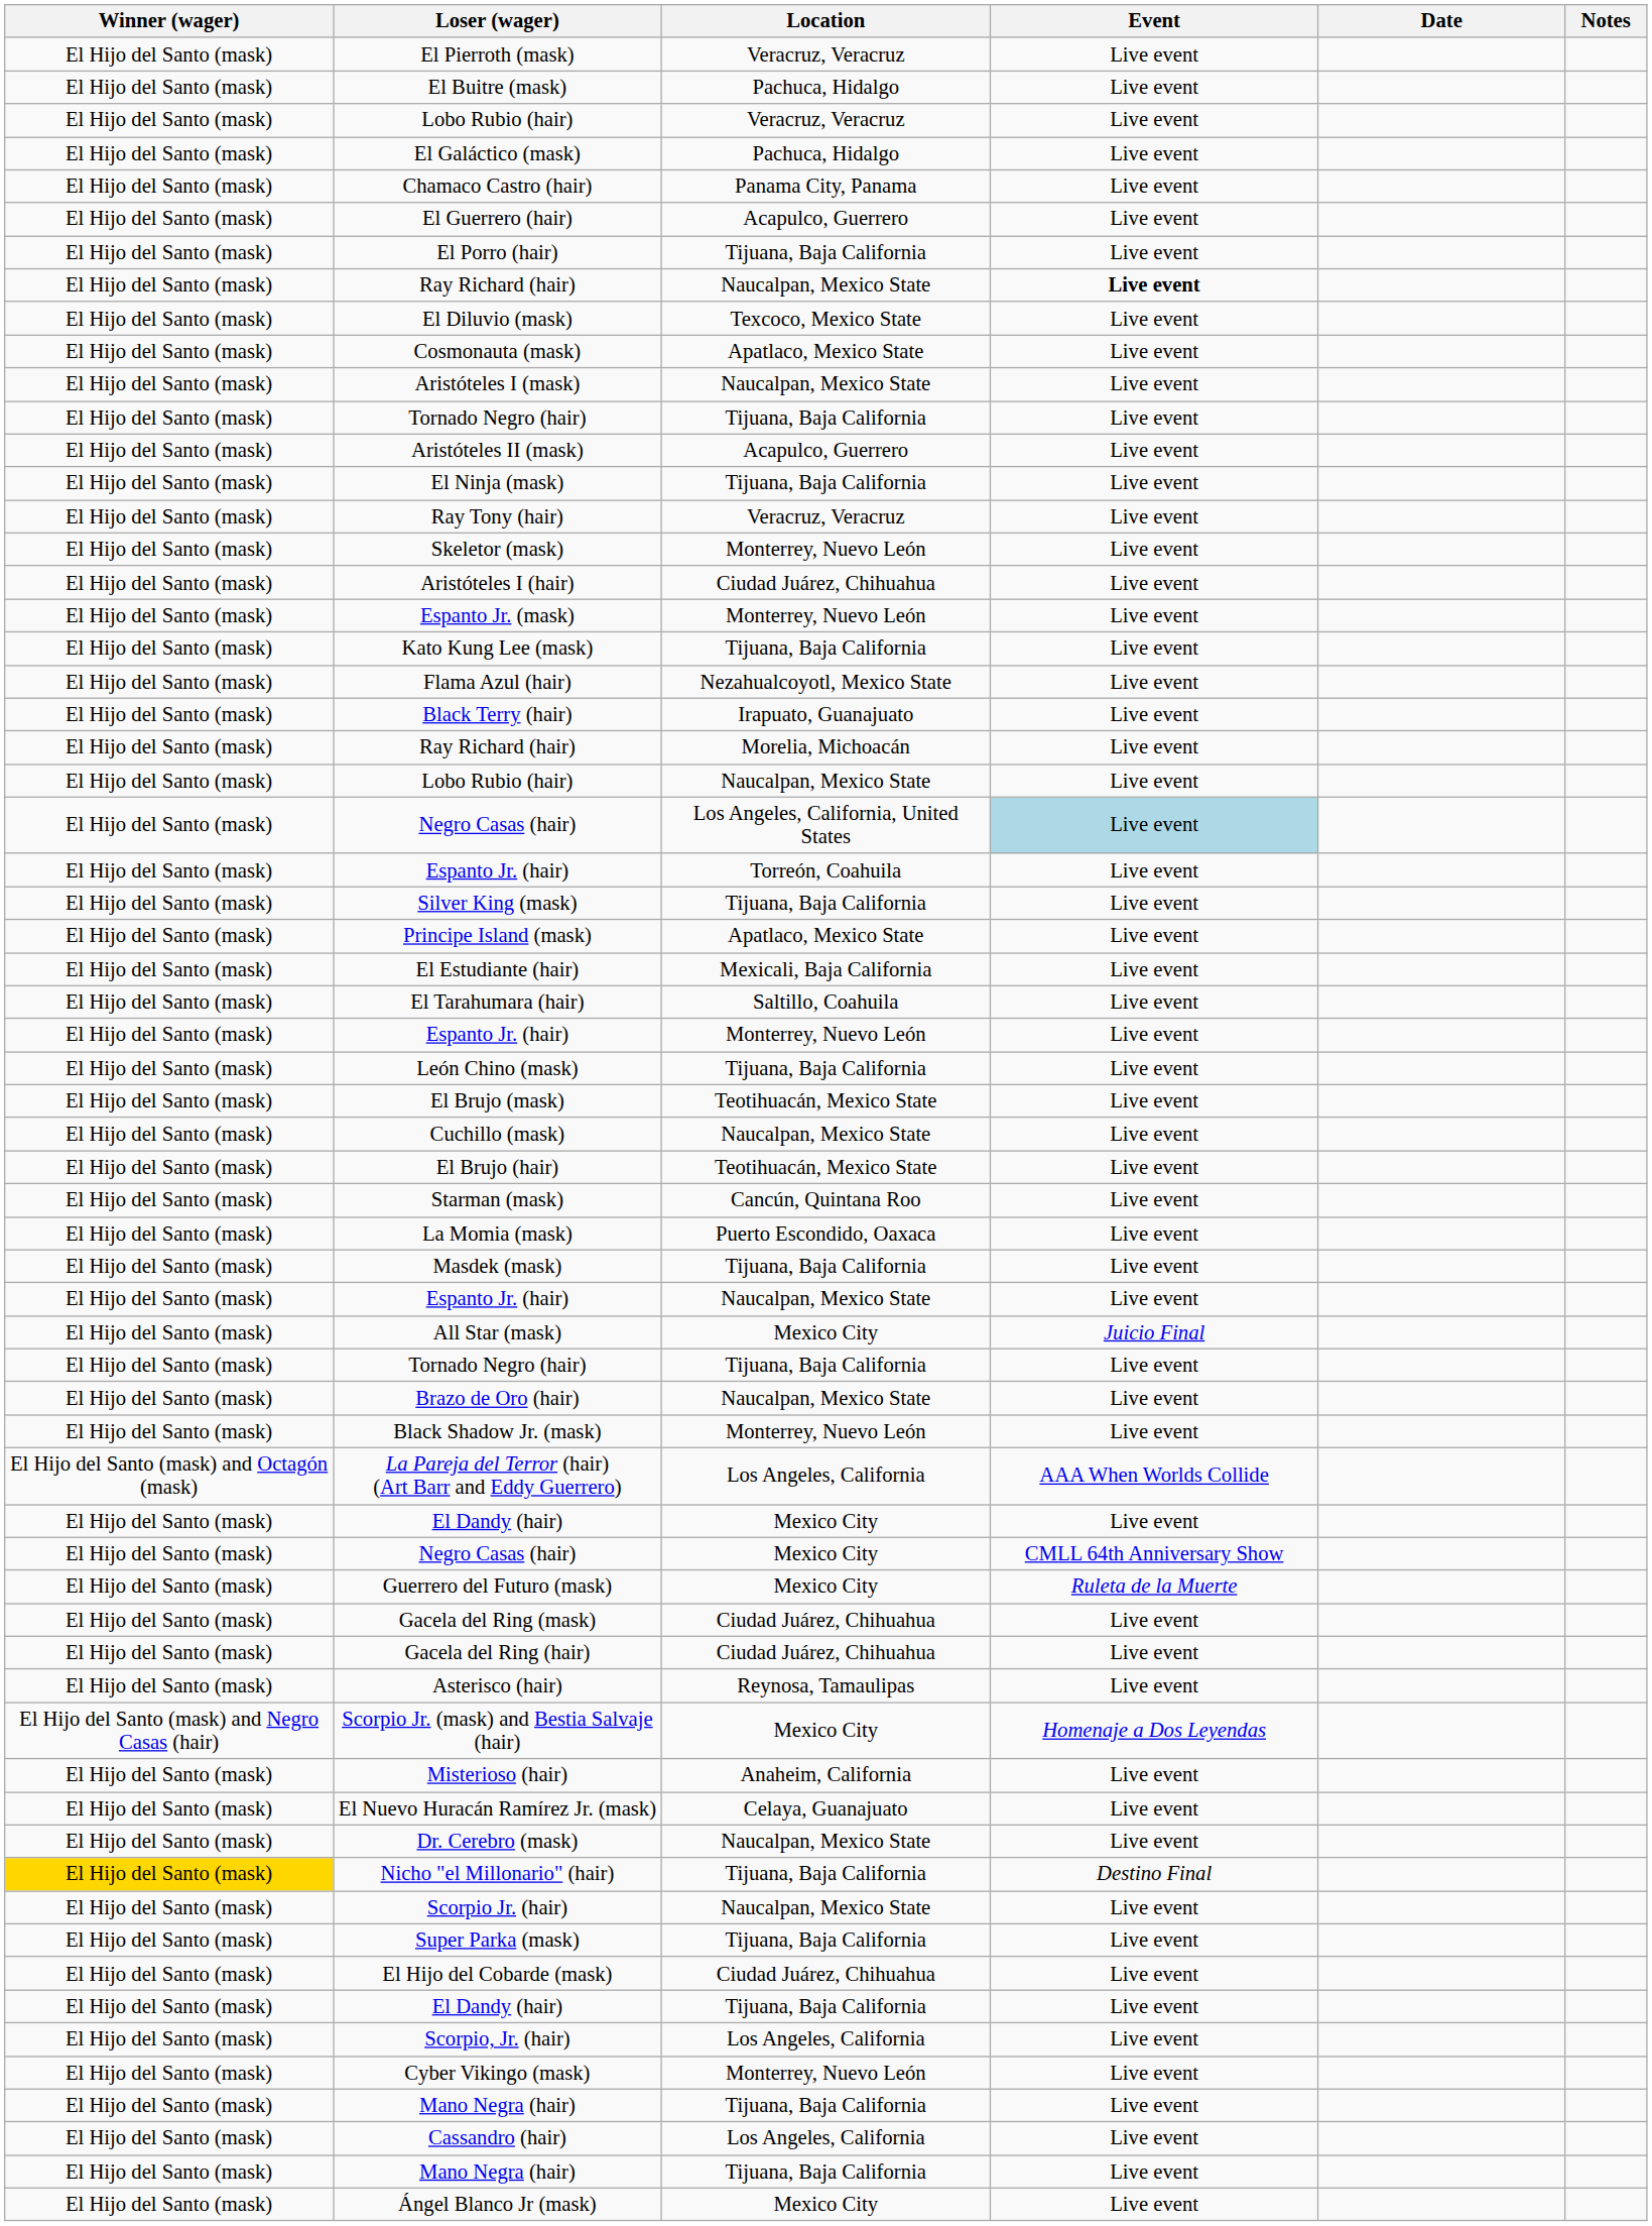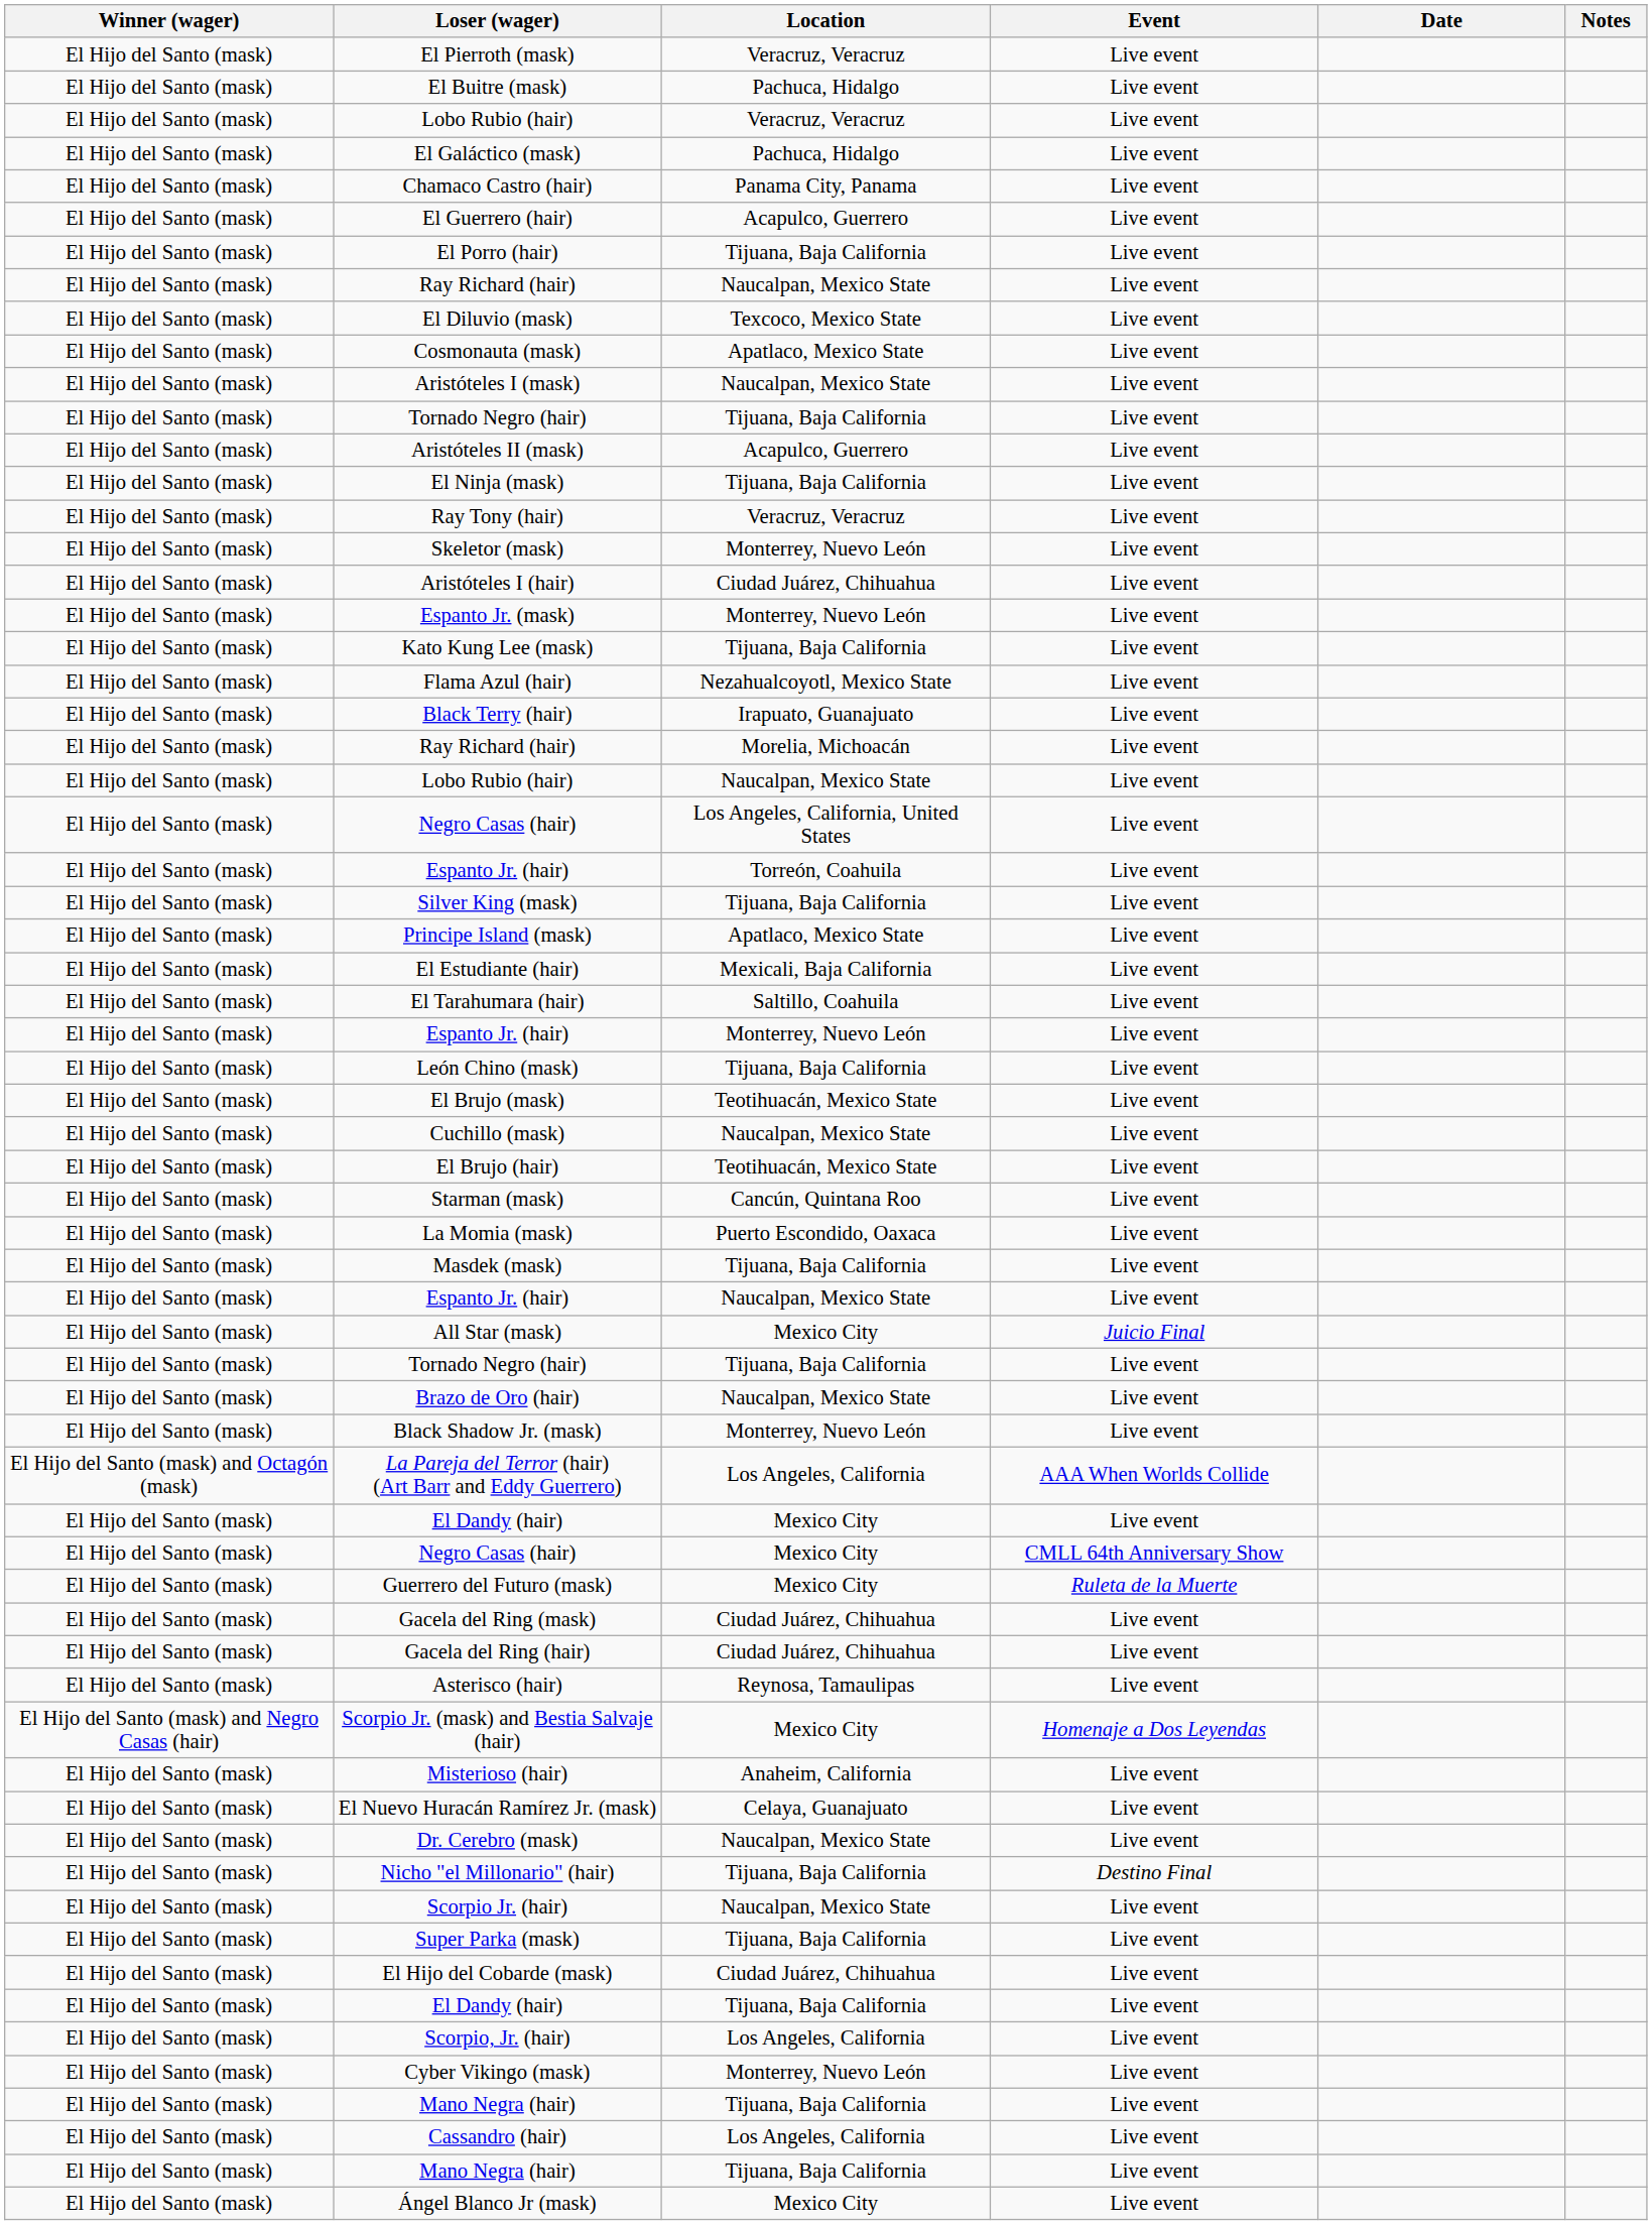Ray Richard (hair) / Naucalpan, Mexico State | Event: bold -> normal
Negro Casas (hair) / Los Angeles, California, United States | Event: lightblue background -> no background
Nicho "el Millonario" (hair) | Winner (wager): gold background -> no background
